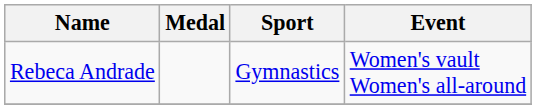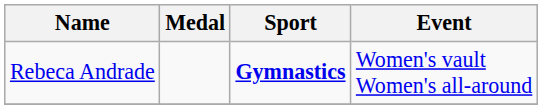Rebeca Andrade | Sport: normal -> bold
